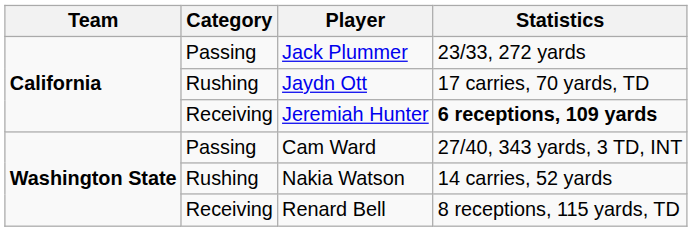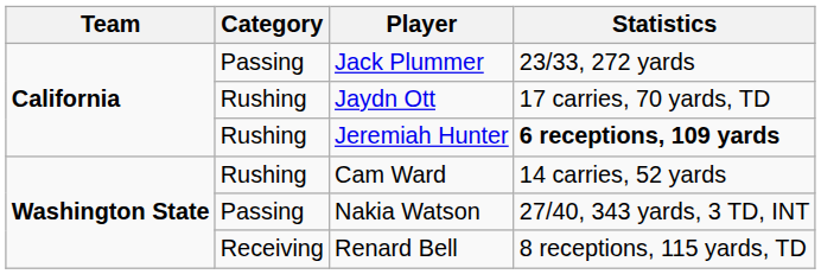Jeremiah Hunter | Category: Receiving -> Rushing
Cam Ward | Category: Passing -> Rushing
Cam Ward | Statistics: 27/40, 343 yards, 3 TD, INT -> 14 carries, 52 yards
Nakia Watson | Category: Rushing -> Passing
Nakia Watson | Statistics: 14 carries, 52 yards -> 27/40, 343 yards, 3 TD, INT
